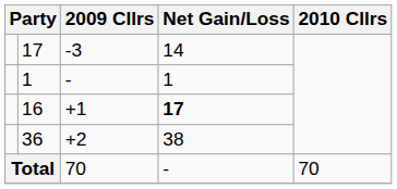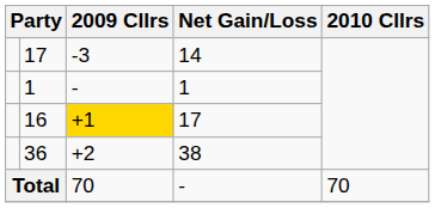16 | 2009 Cllrs: no background -> gold background
16 | Net Gain/Loss: bold -> normal
